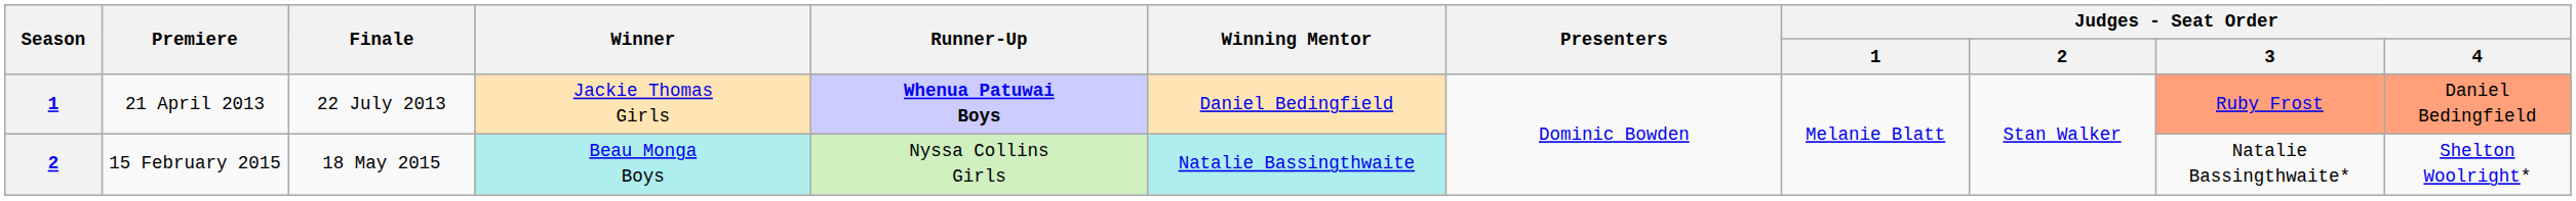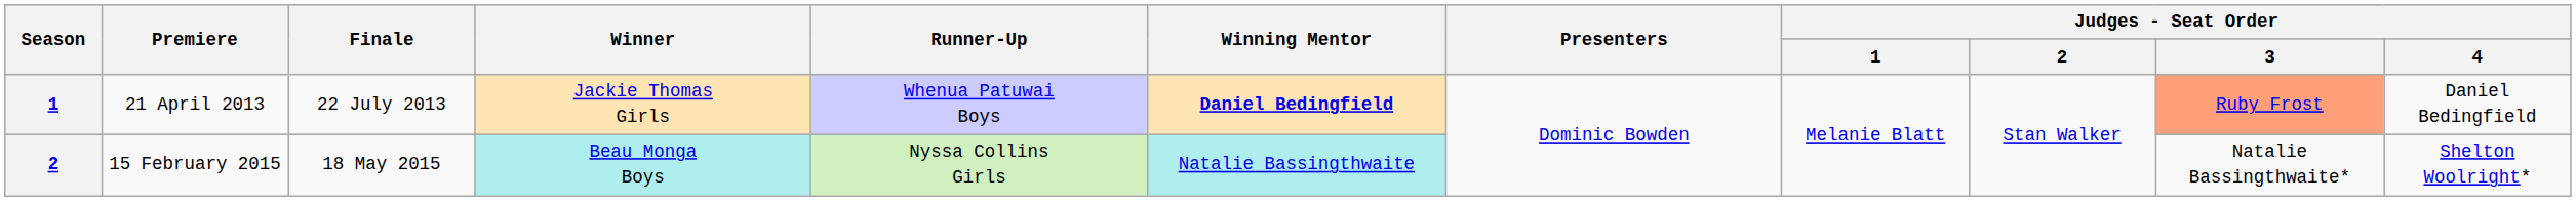21 April 2013 | Runner-Up: bold -> normal
21 April 2013 | Winning Mentor: normal -> bold
21 April 2013 | Judges - Seat Order / 4: lightsalmon background -> no background
